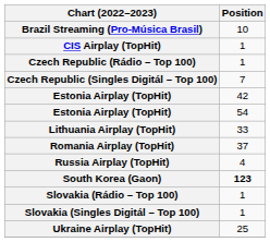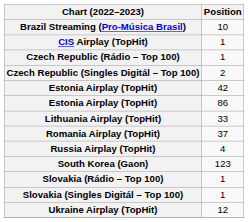row 5 | Position: 7 -> 2
row 7 | Position: 54 -> 86
row 11 | Position: bold -> normal
row 14 | Position: 25 -> 12
